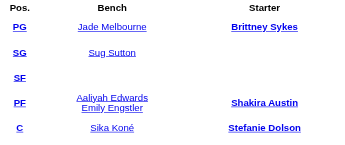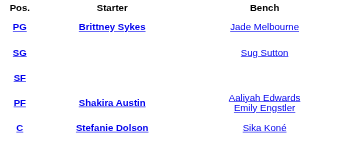columns swapped: Starter <-> Bench
